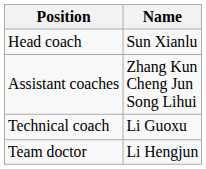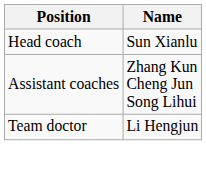- row: Technical coach | Li Guoxu
